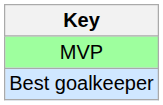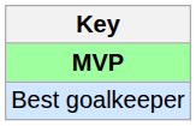row 2 | column 1: normal -> bold
